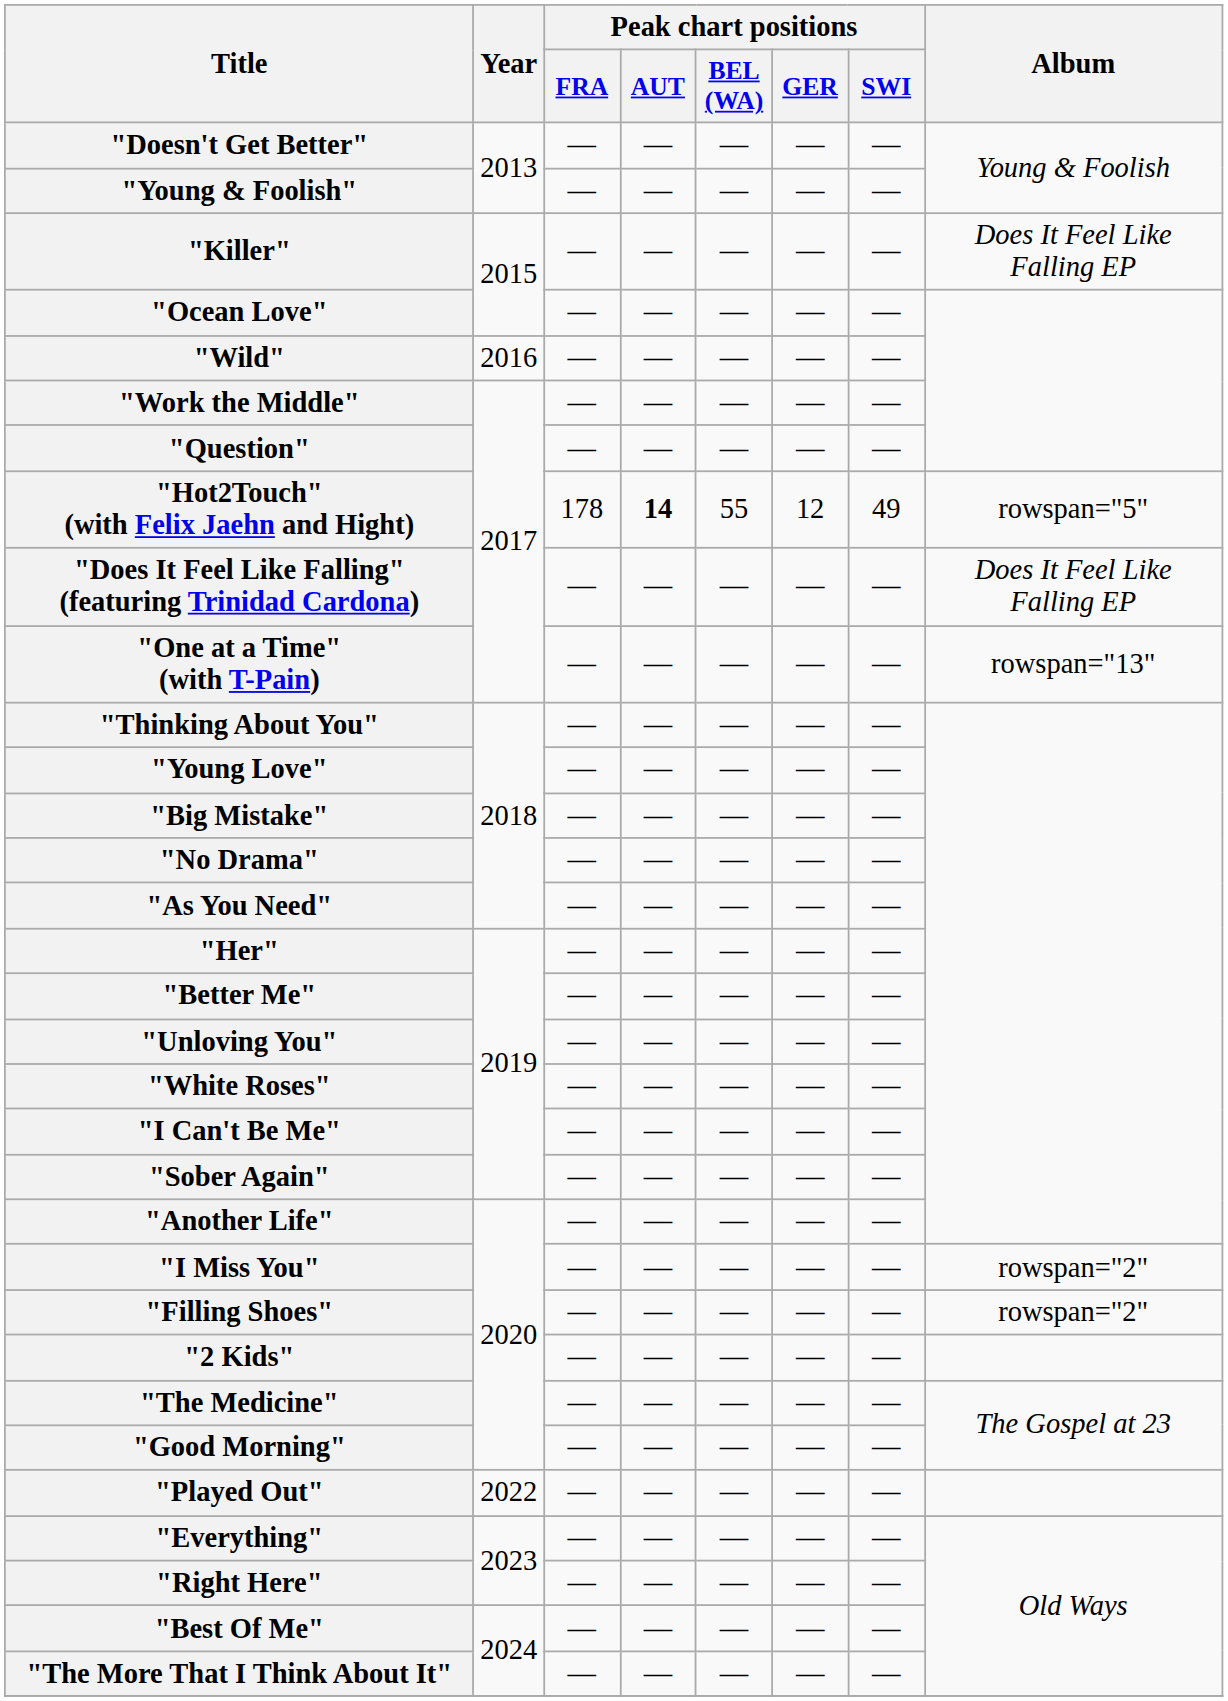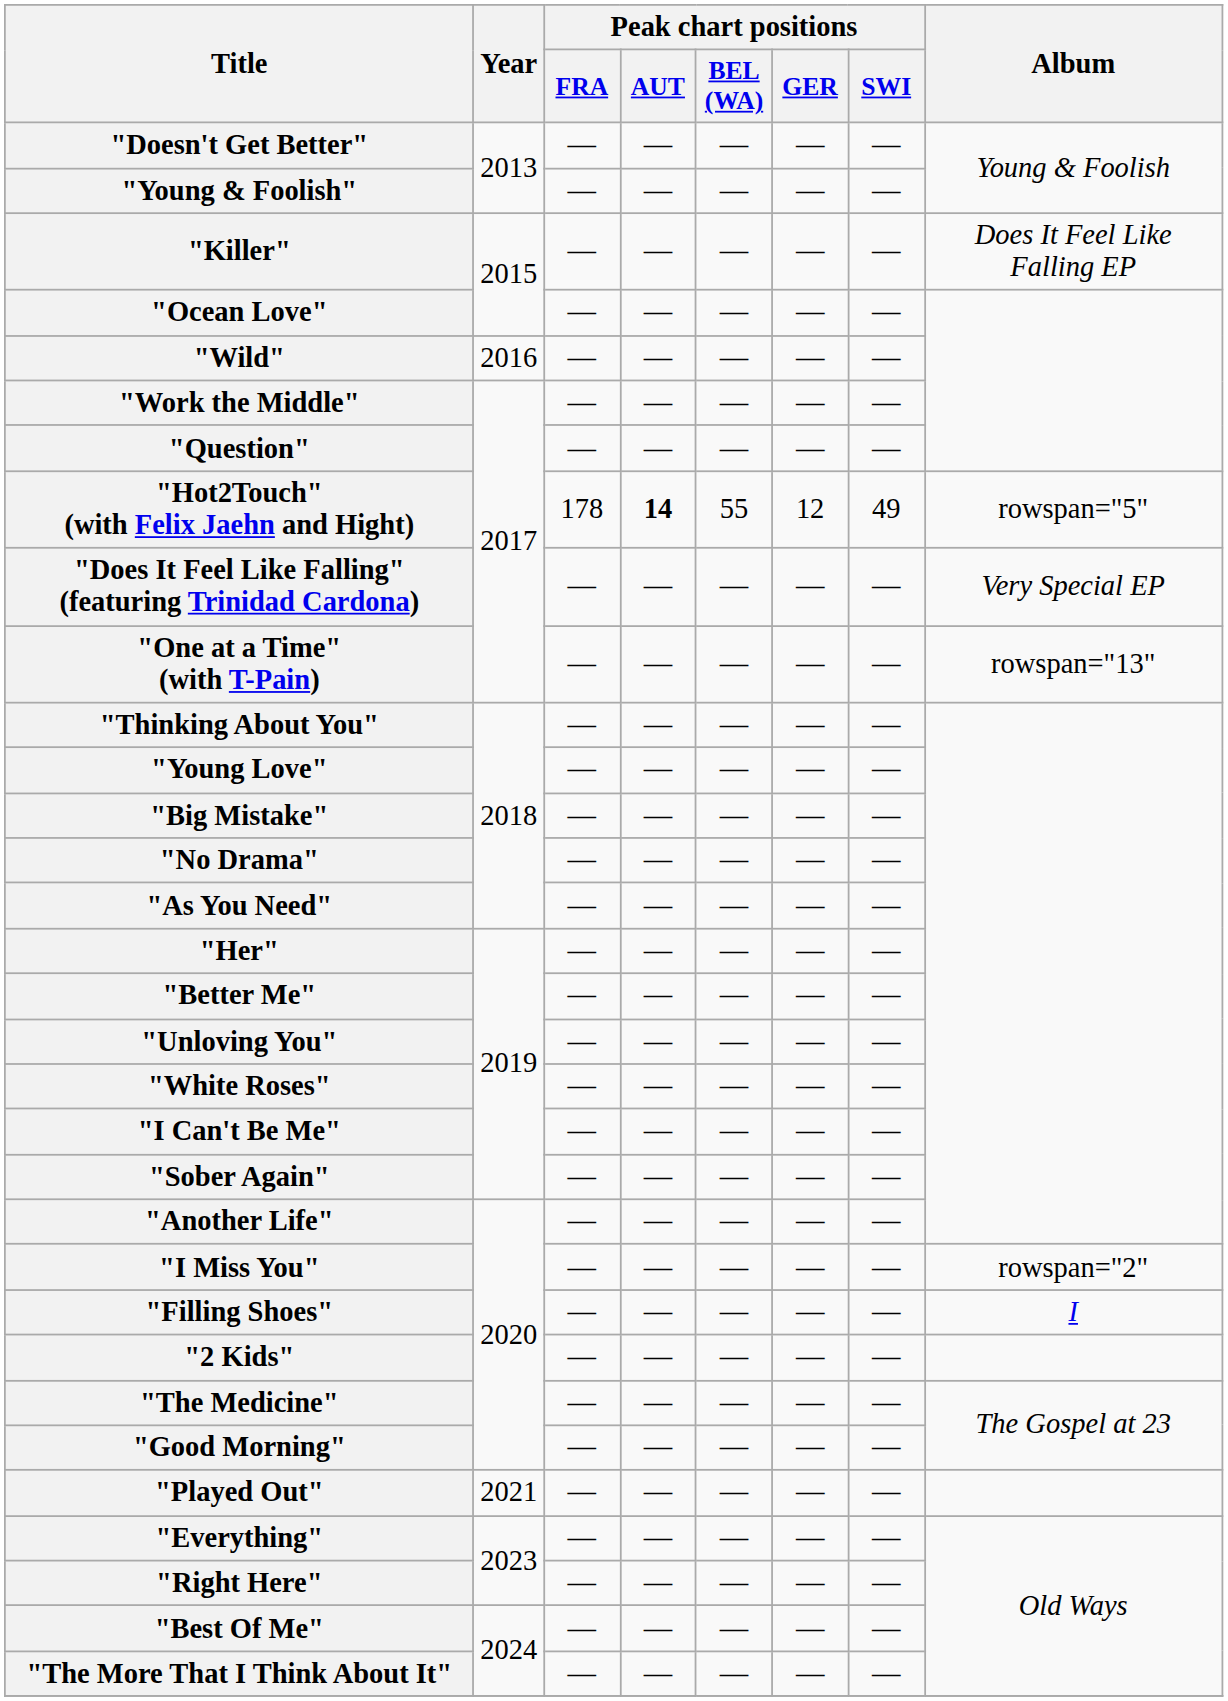"Does It Feel Like Falling" (featuring Trinidad Cardona) | Album: Does It Feel Like Falling EP -> Very Special EP
"Filling Shoes" | Album: rowspan="2" -> I
"Played Out" | Year: 2022 -> 2021
